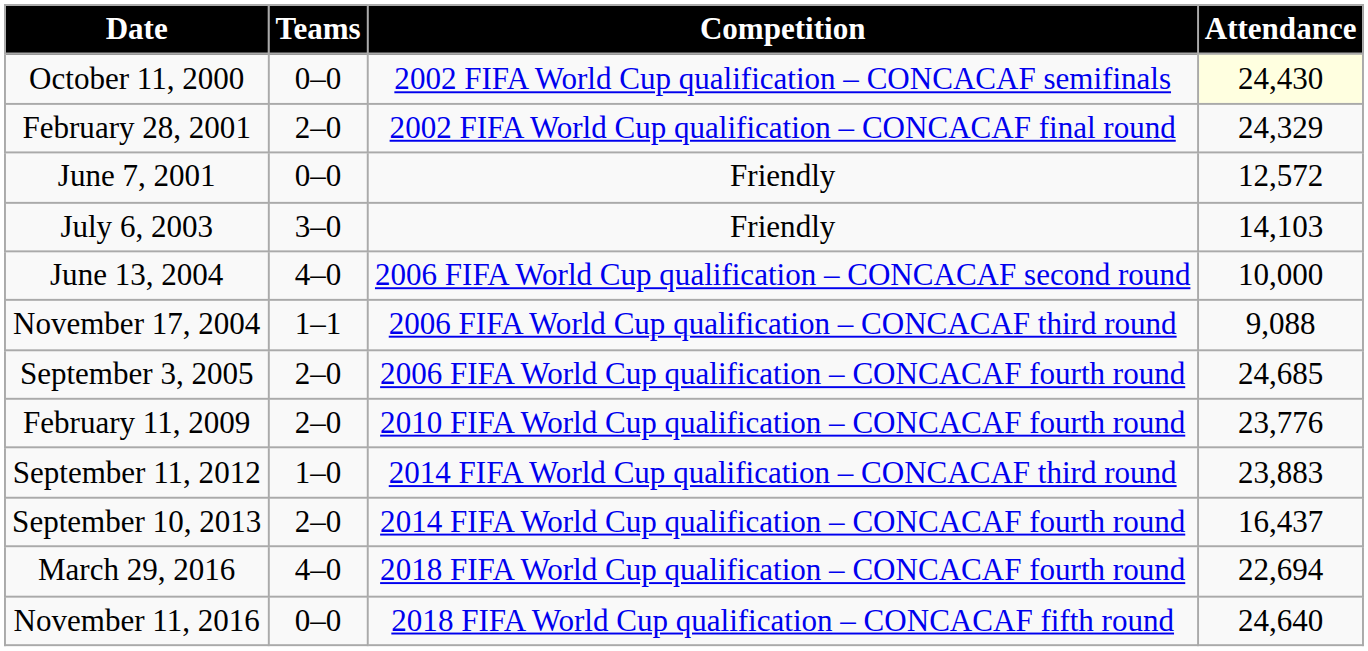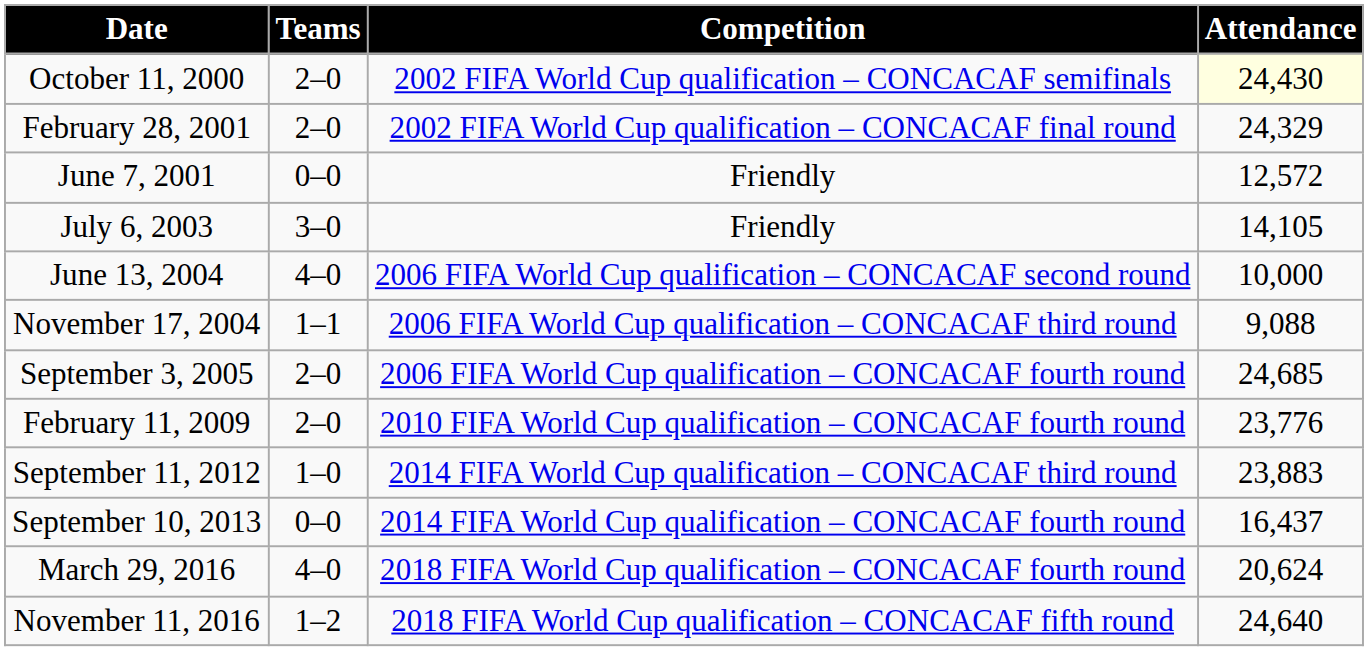October 11, 2000 | Teams: 0–0 -> 2–0
July 6, 2003 | Attendance: 14,103 -> 14,105
September 10, 2013 | Teams: 2–0 -> 0–0
March 29, 2016 | Attendance: 22,694 -> 20,624
November 11, 2016 | Teams: 0–0 -> 1–2
